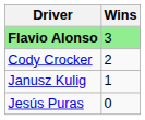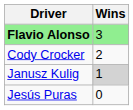Janusz Kulig | Wins: no background -> lightgrey background
